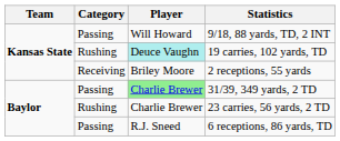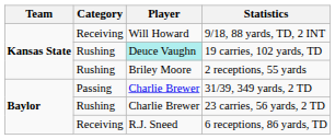9/18, 88 yards, TD, 2 INT | Category: Passing -> Receiving
2 receptions, 55 yards | Category: Receiving -> Rushing
31/39, 349 yards, 2 TD | Player: lightgreen background -> no background
6 receptions, 86 yards, TD | Category: Passing -> Receiving
